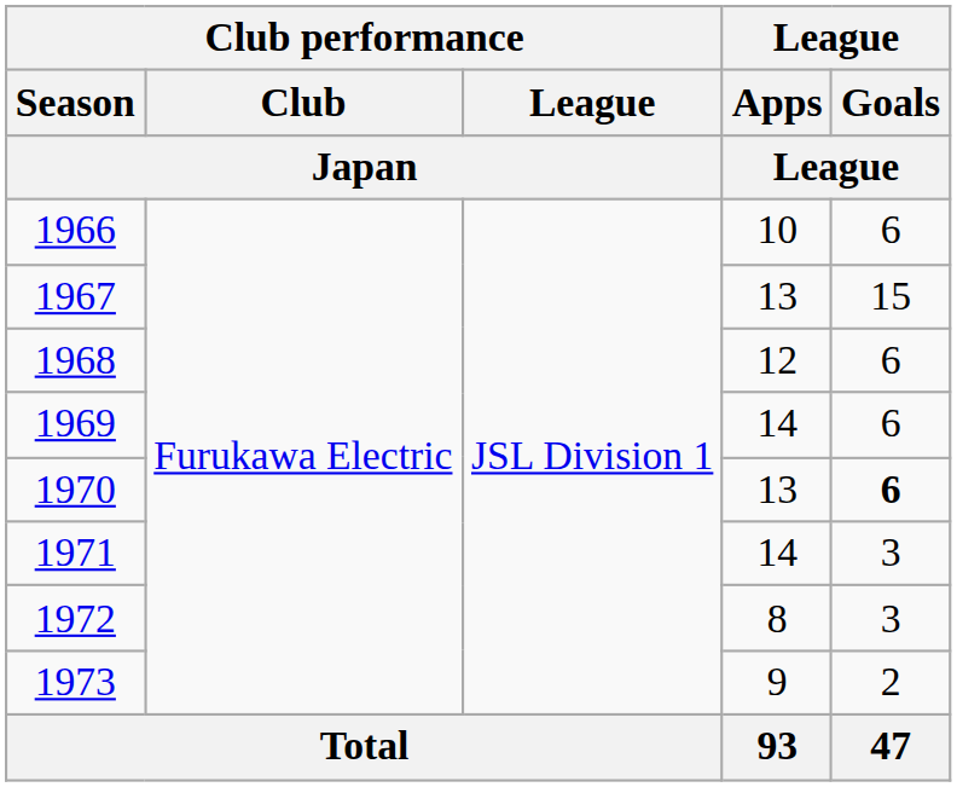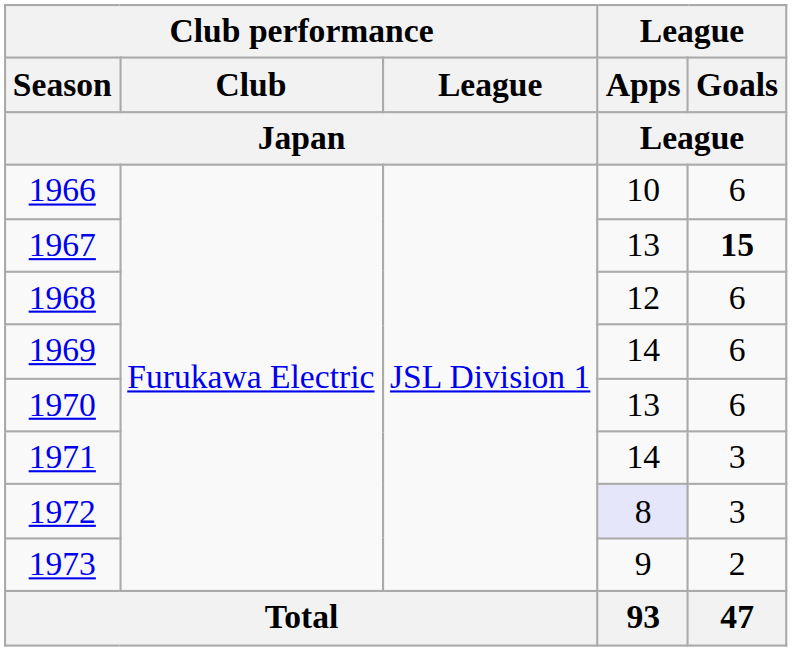1967 | League / Goals / League: normal -> bold
1970 | League / Goals / League: bold -> normal
1972 | League / Apps / League: no background -> lavender background
